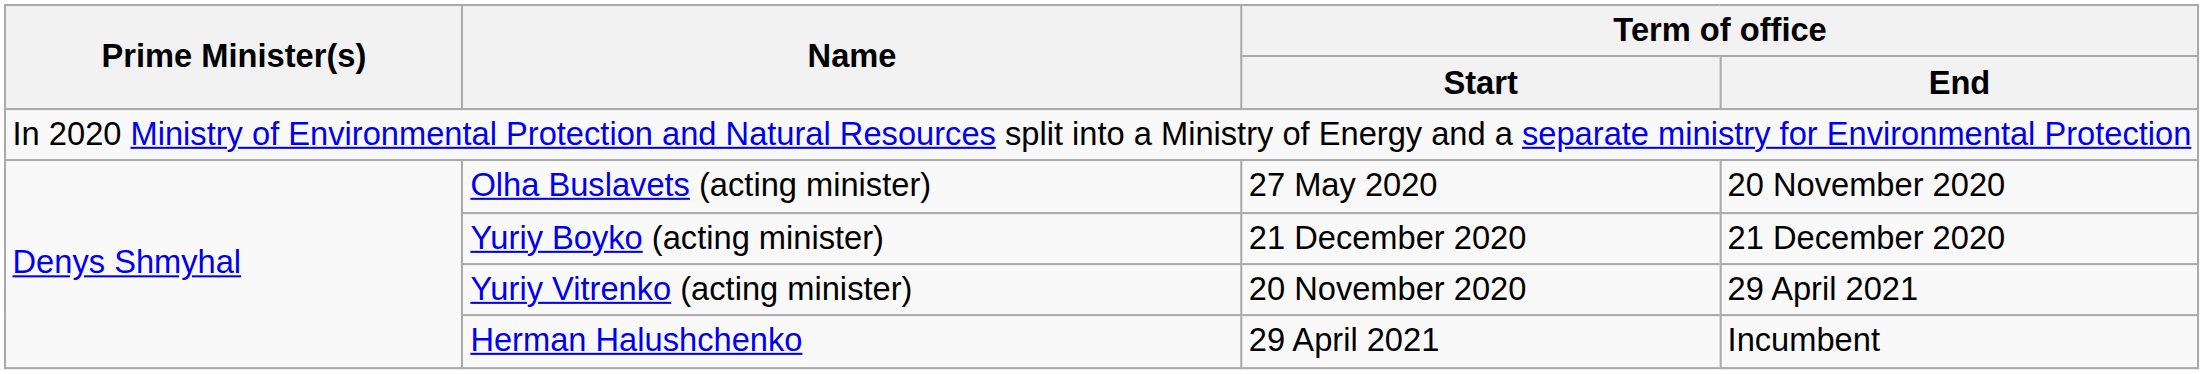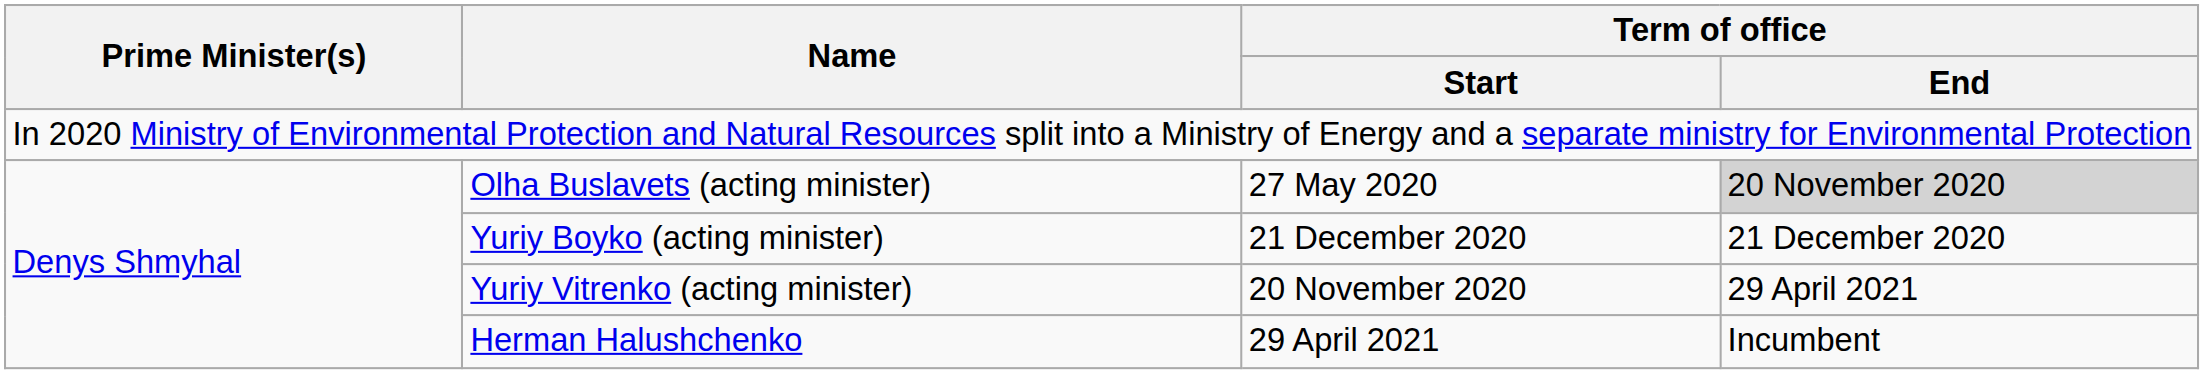Olha Buslavets (acting minister) | Term of office / End: no background -> lightgrey background
